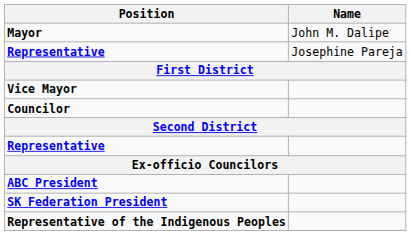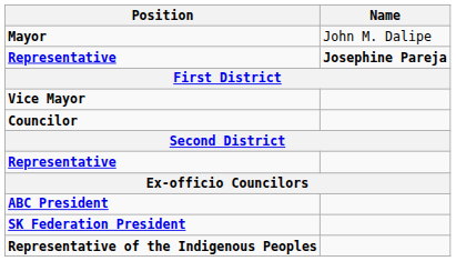row 3 | Name: normal -> bold
